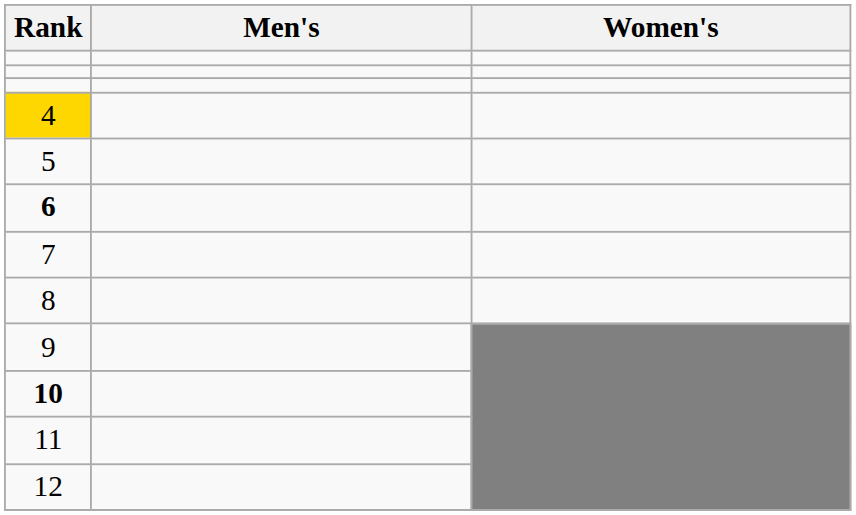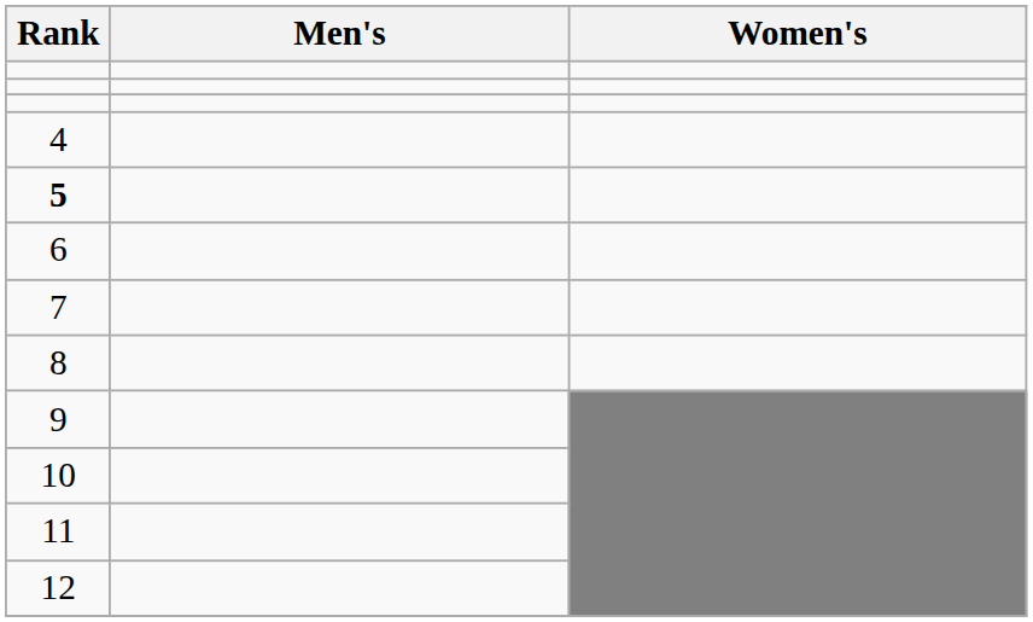4 | Rank: gold background -> no background
5 | Rank: normal -> bold
6 | Rank: bold -> normal
10 | Rank: bold -> normal
